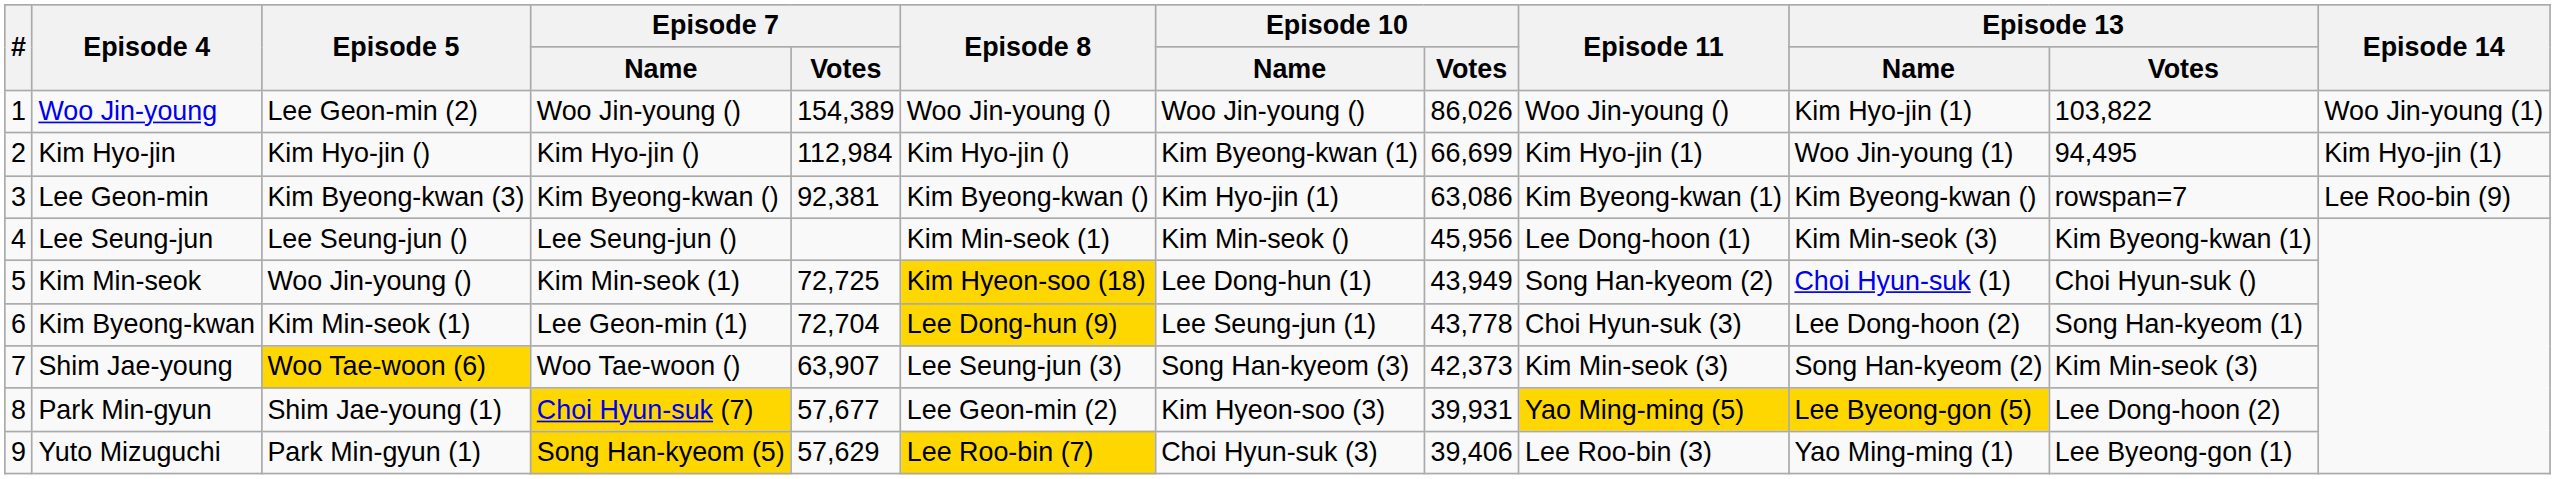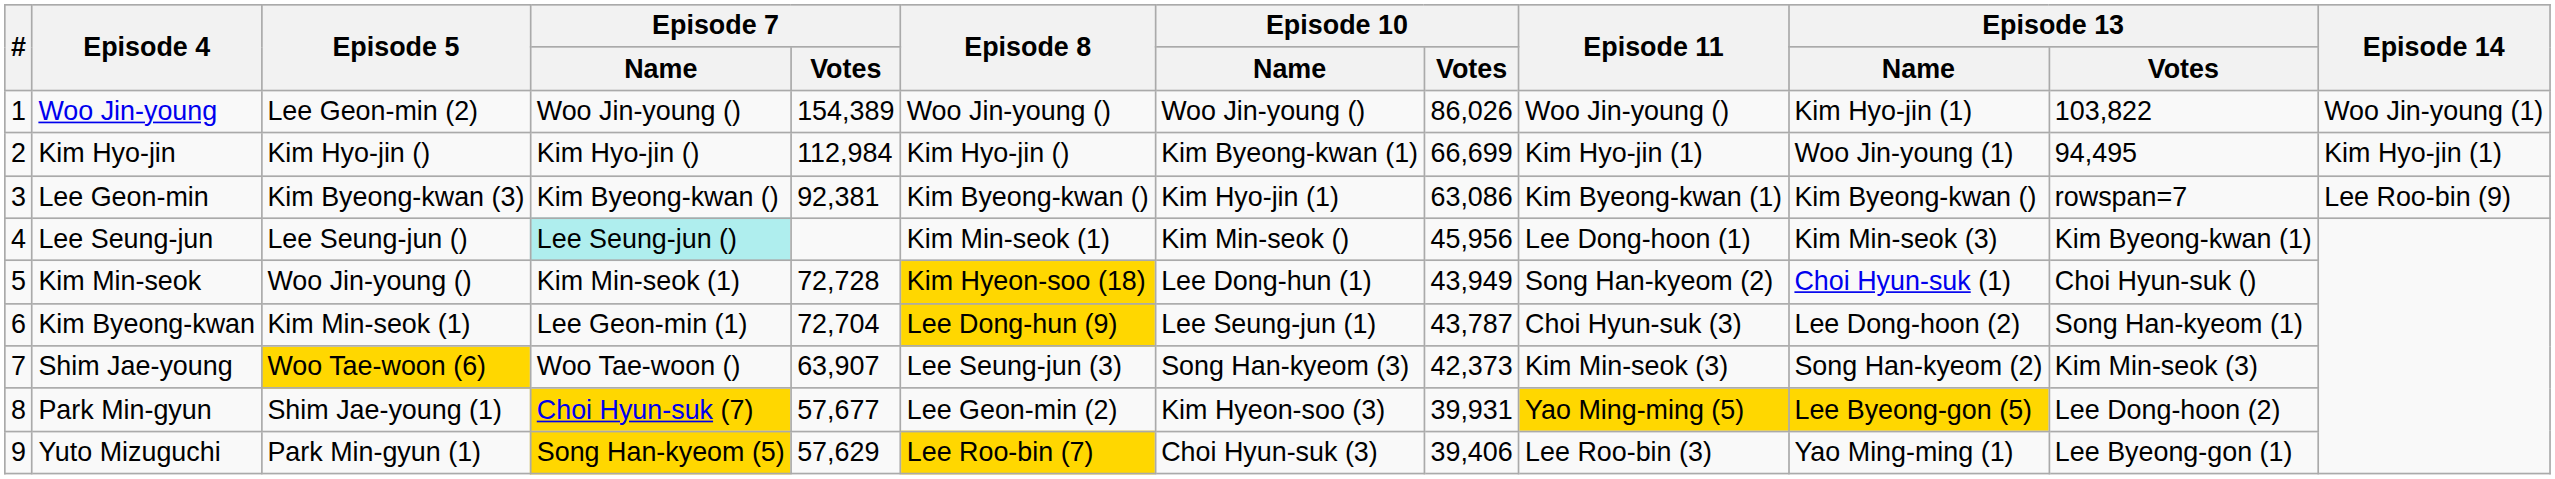Lee Seung-jun | Episode 7 / Name: no background -> paleturquoise background
Kim Min-seok | Episode 7 / Votes: 72,725 -> 72,728
Kim Byeong-kwan | Episode 10 / Votes: 43,778 -> 43,787
